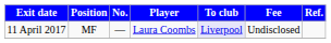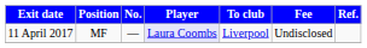11 April 2017 | Player: no background -> lavender background
11 April 2017 | To club: lavender background -> no background
